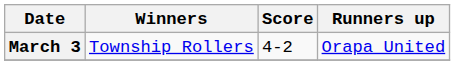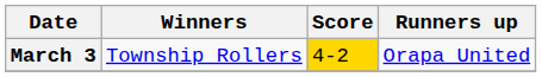March 3 | Score: no background -> gold background
